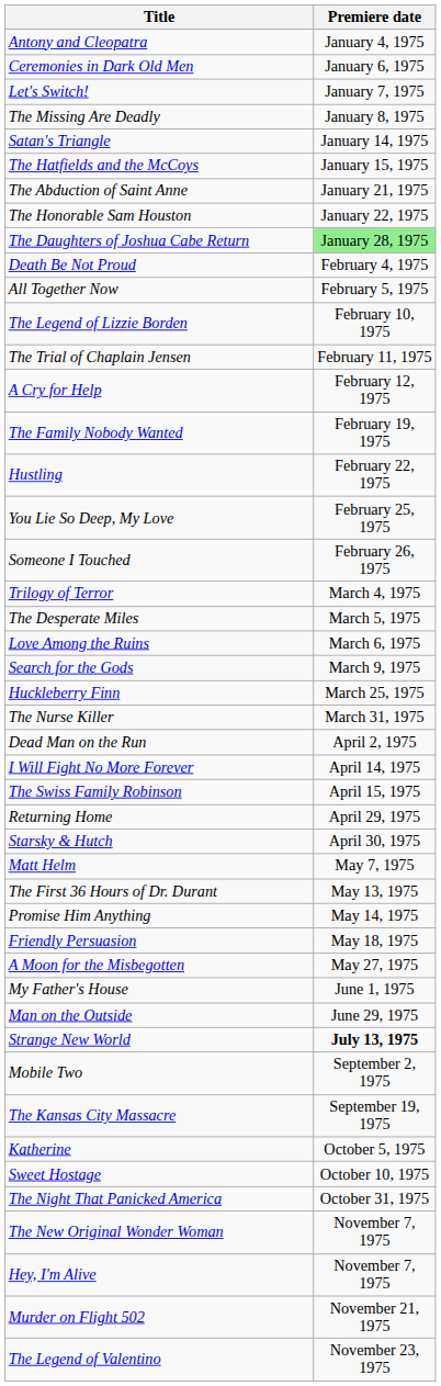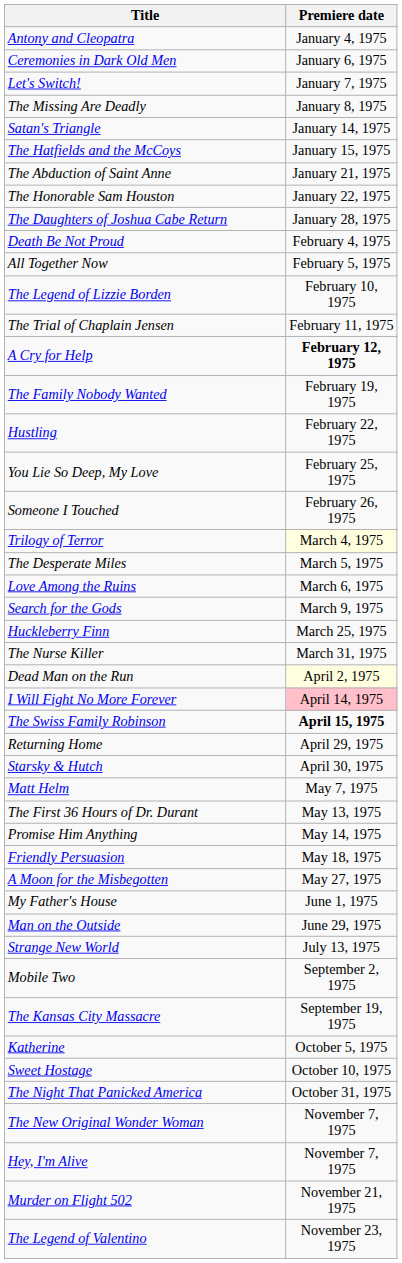The Daughters of Joshua Cabe Return | Premiere date: lightgreen background -> no background
A Cry for Help | Premiere date: normal -> bold
Trilogy of Terror | Premiere date: no background -> lightyellow background
Dead Man on the Run | Premiere date: no background -> lightyellow background
I Will Fight No More Forever | Premiere date: no background -> pink background
The Swiss Family Robinson | Premiere date: normal -> bold
Strange New World | Premiere date: bold -> normal
